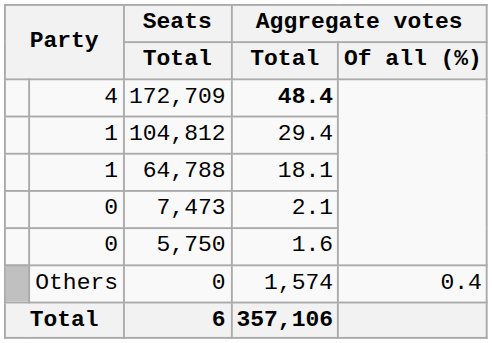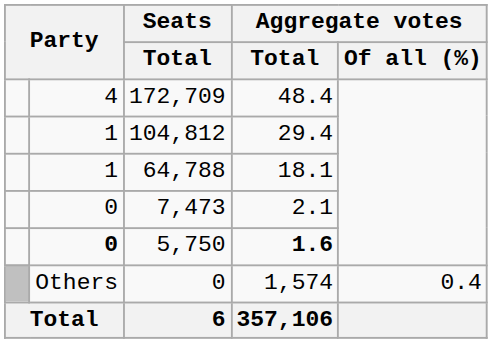172,709 | Aggregate votes / Total: bold -> normal
5,750 | column 2: normal -> bold
5,750 | Aggregate votes / Total: normal -> bold
